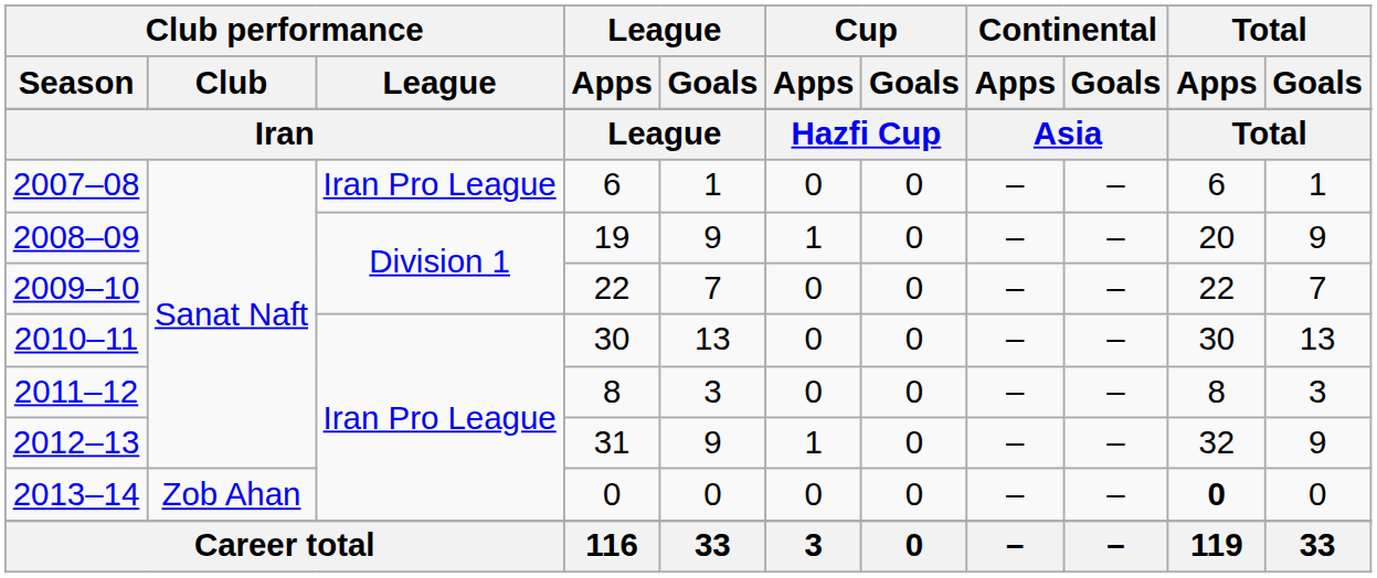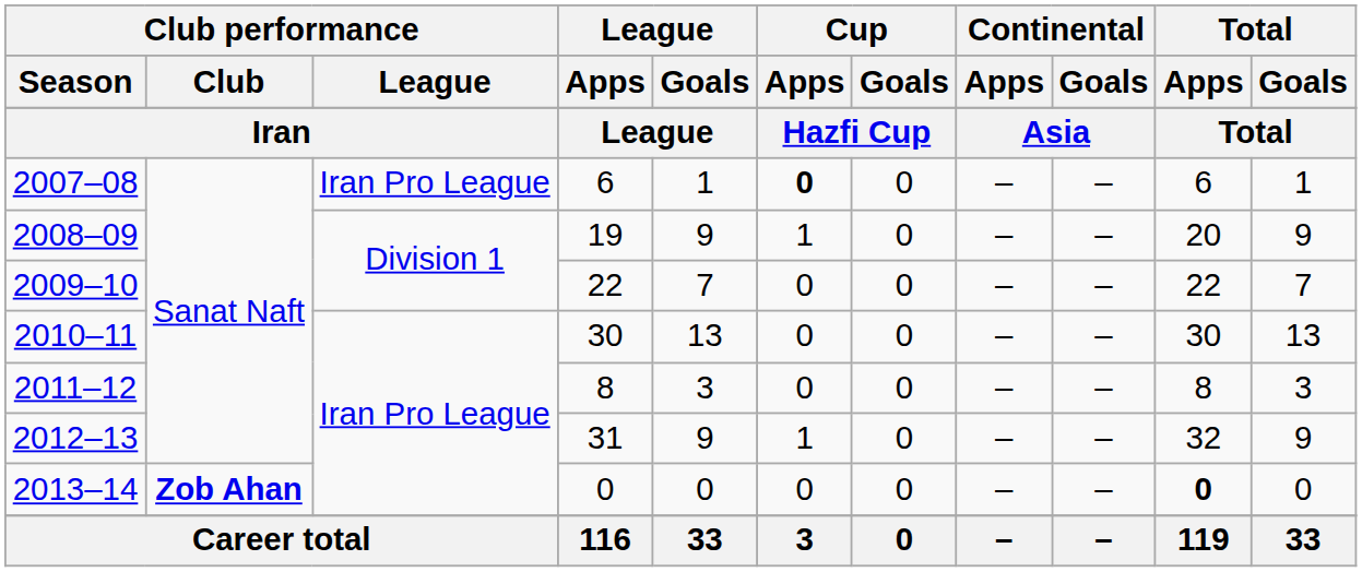2007–08 | Cup / Apps: normal -> bold
2013–14 | Club performance / Club: normal -> bold
